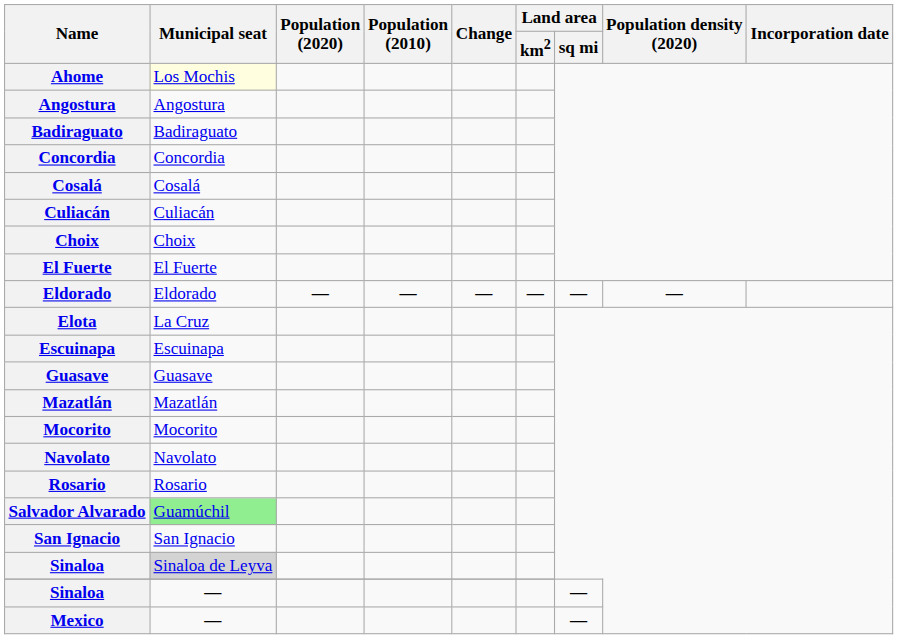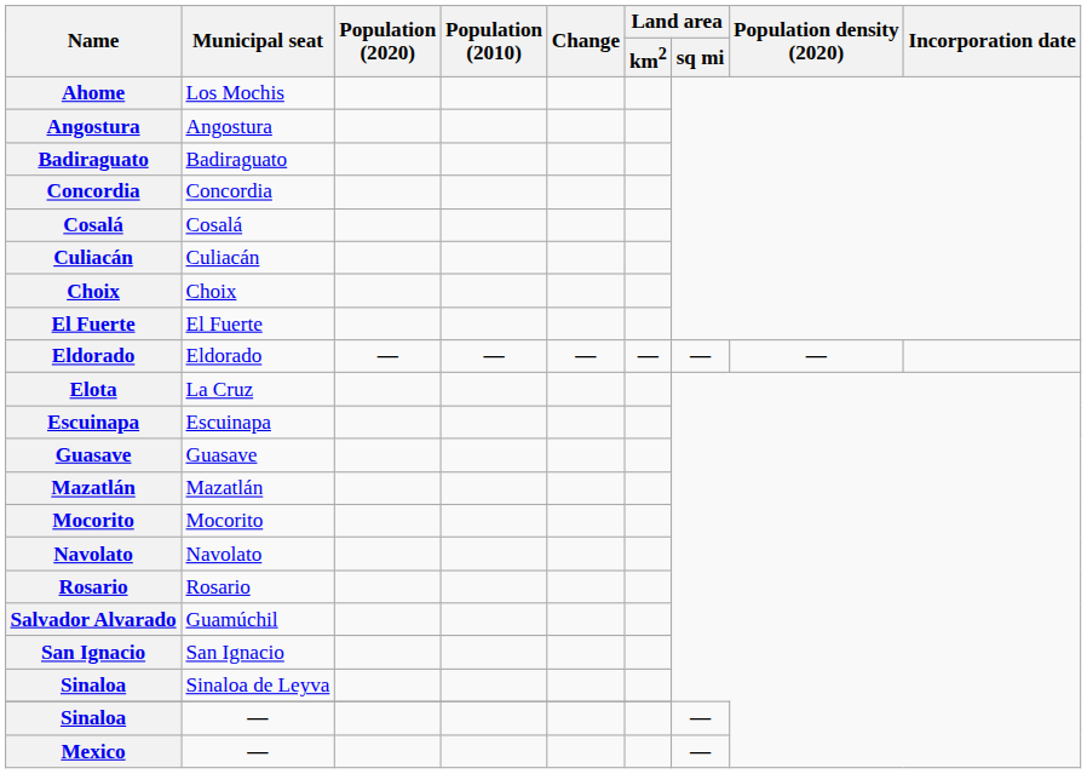Ahome | Municipal seat: lightyellow background -> no background
Salvador Alvarado | Municipal seat: lightgreen background -> no background
Sinaloa / Sinaloa de Leyva | Municipal seat: lightgrey background -> no background
